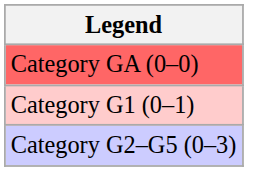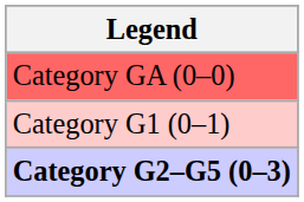row 4 | column 1: normal -> bold
